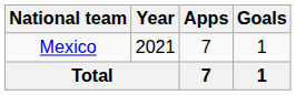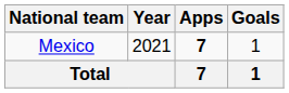Mexico | Apps: normal -> bold
